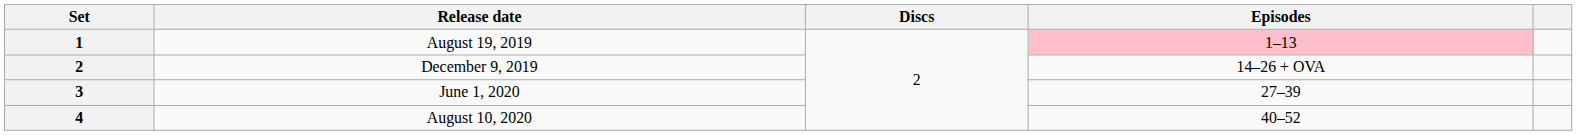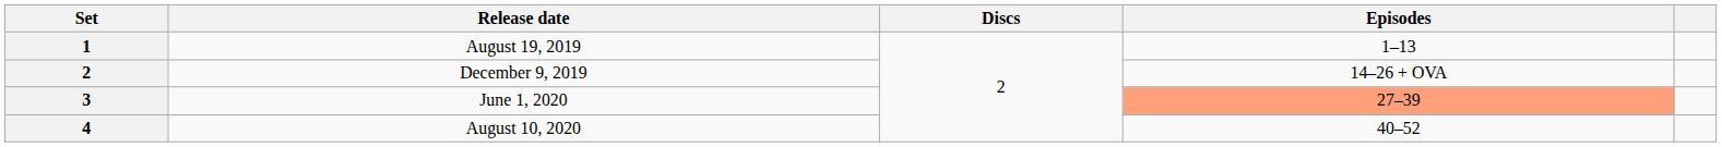August 19, 2019 | Episodes: pink background -> no background
June 1, 2020 | Episodes: no background -> lightsalmon background
